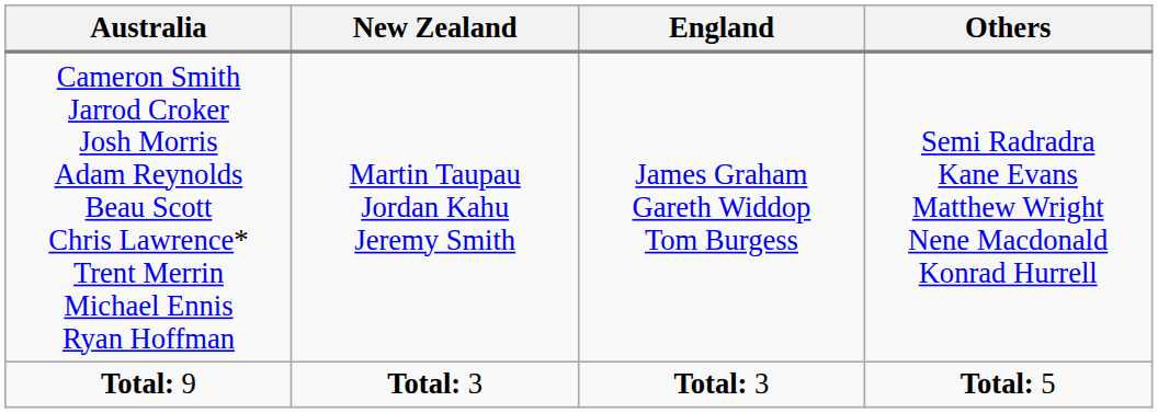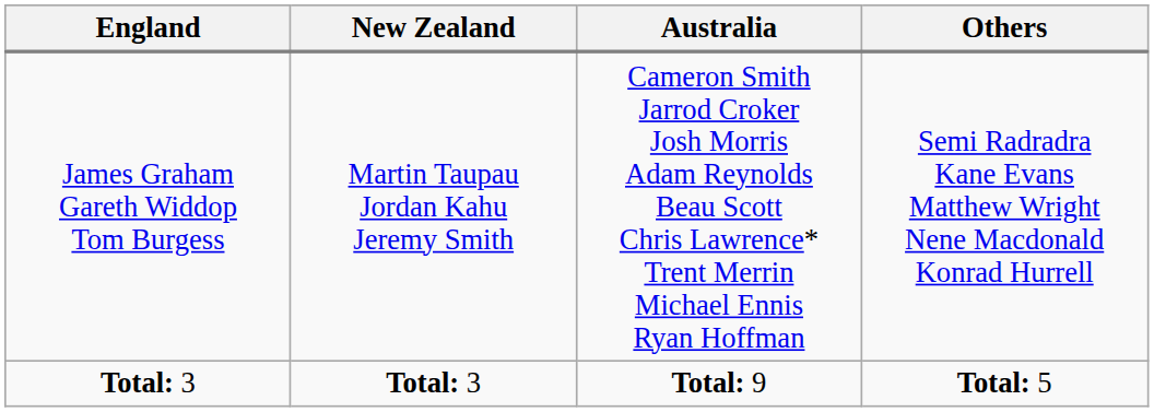columns swapped: Australia <-> England
